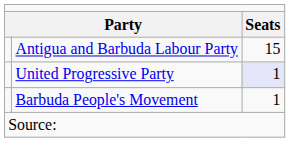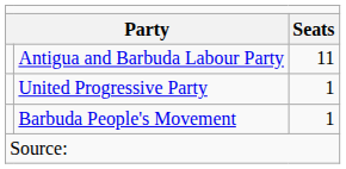Antigua and Barbuda Labour Party | column 3: 15 -> 11
United Progressive Party | column 3: lavender background -> no background
